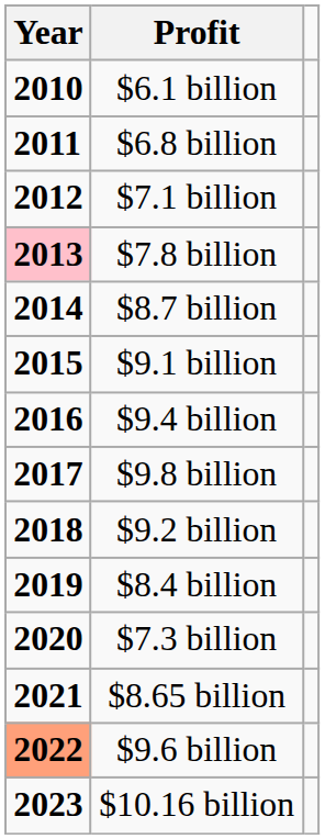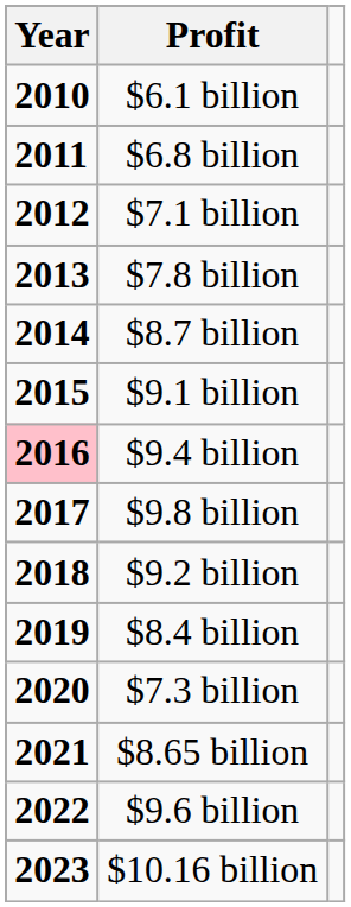$7.8 billion | Year: pink background -> no background
$9.4 billion | Year: no background -> pink background
$9.6 billion | Year: lightsalmon background -> no background
